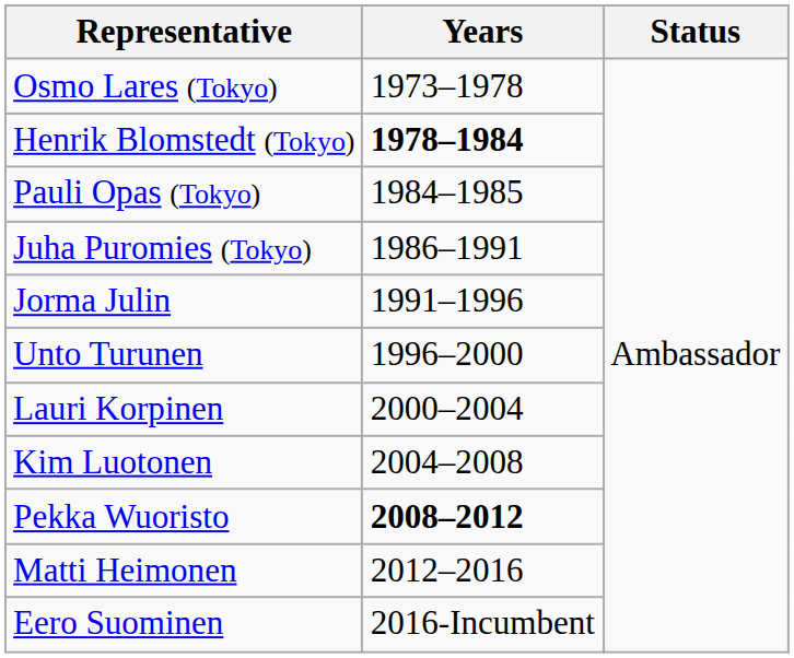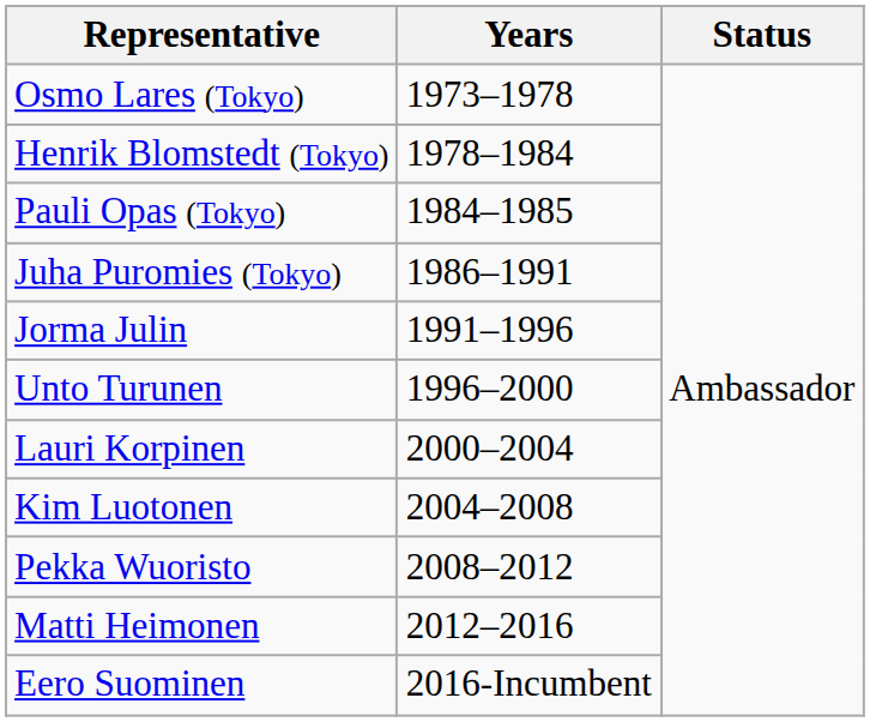Henrik Blomstedt (Tokyo) | Years: bold -> normal
Pekka Wuoristo | Years: bold -> normal
